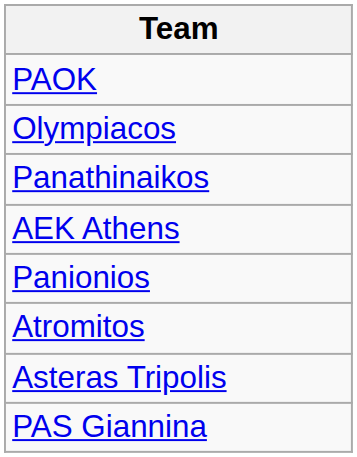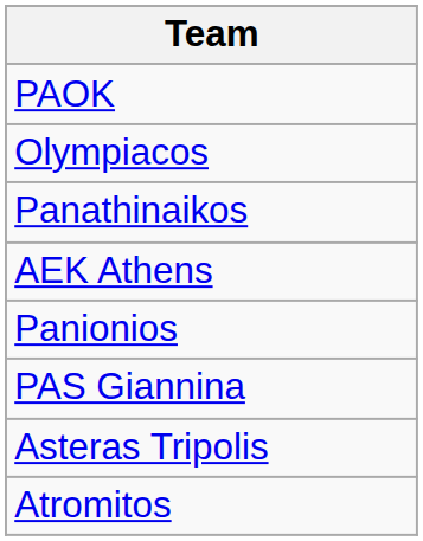row 7 | column 1: Atromitos -> PAS Giannina
row 9 | column 1: PAS Giannina -> Atromitos
